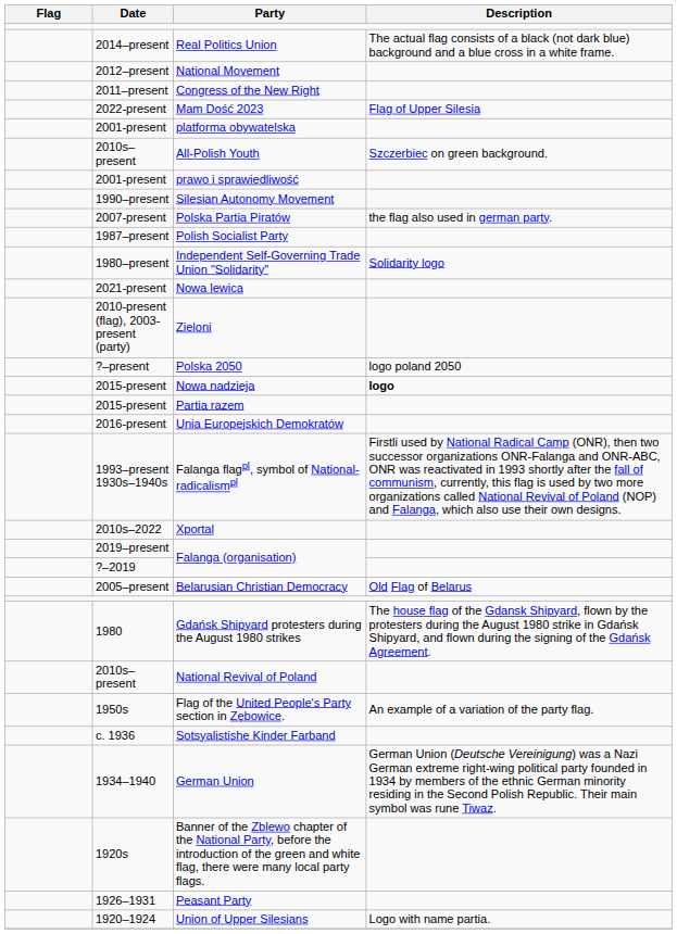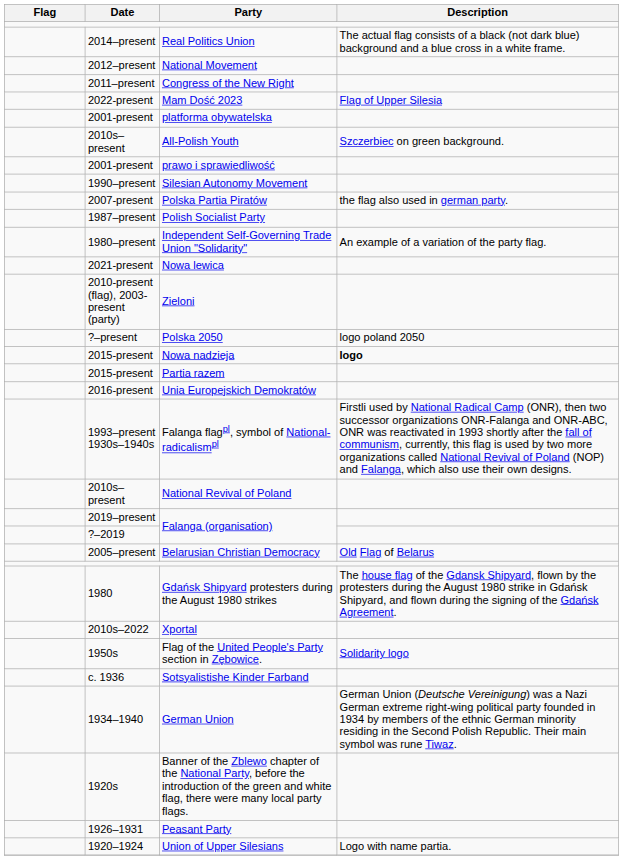Independent Self-Governing Trade Union "Solidarity" | Description: Solidarity logo -> An example of a variation of the party flag.
rows swapped: National Revival of Poland <-> Xportal
Flag of the United People's Party section in Zębowice. | Description: An example of a variation of the party flag. -> Solidarity logo
